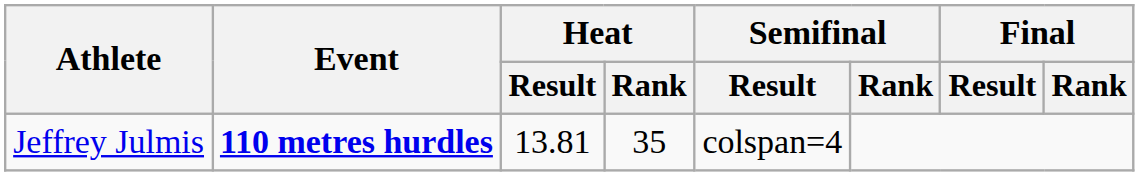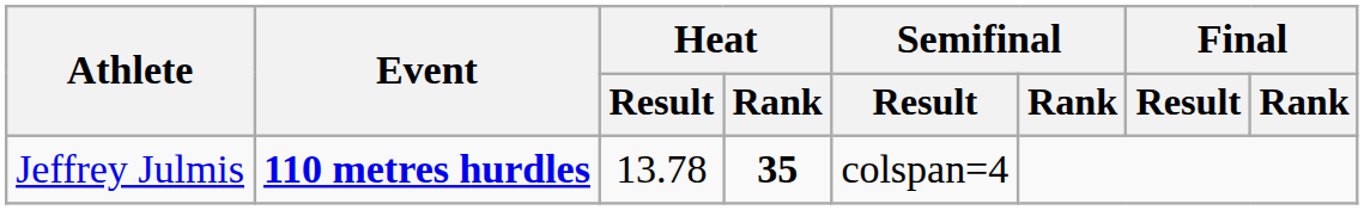Jeffrey Julmis | Heat / Result: 13.81 -> 13.78
Jeffrey Julmis | Heat / Rank: normal -> bold
